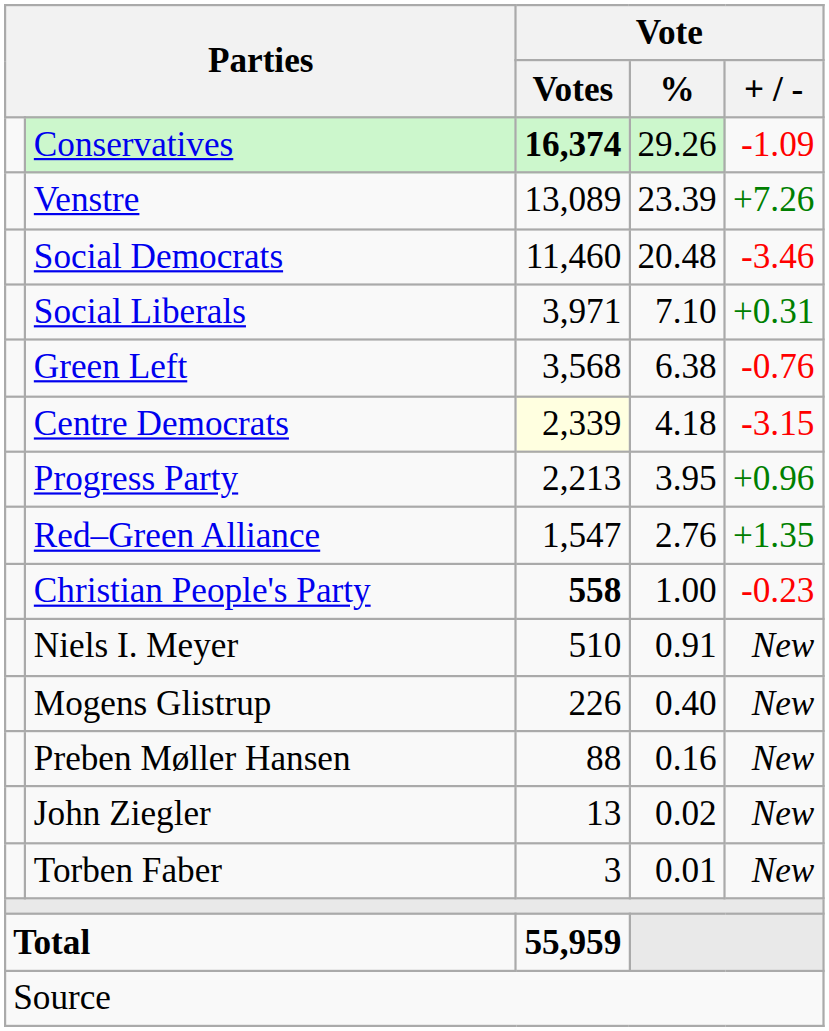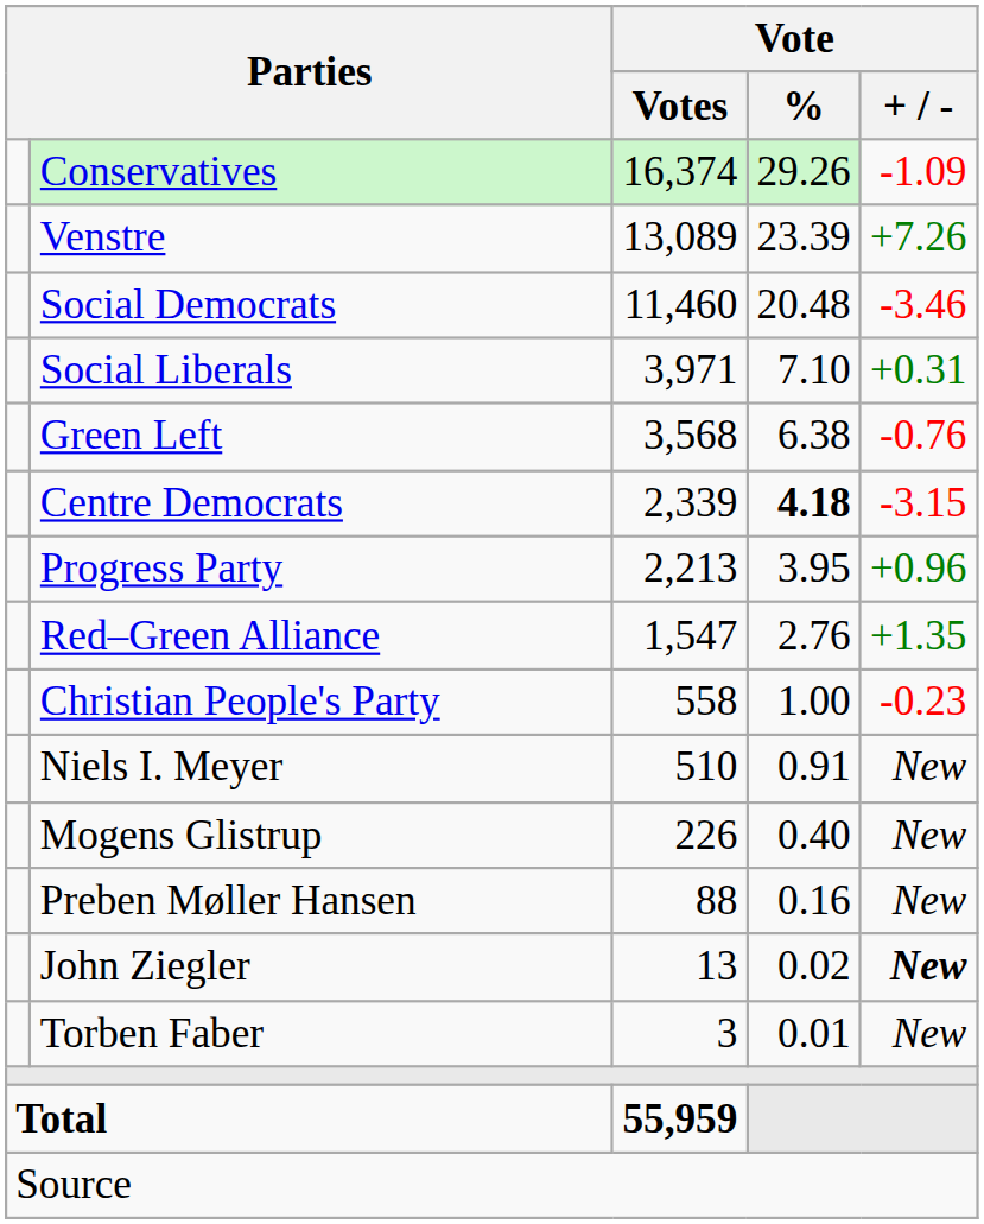Conservatives | Vote / Votes: bold -> normal
Centre Democrats | Vote / Votes: lightyellow background -> no background
Centre Democrats | Vote / %: normal -> bold
Christian People's Party | Vote / Votes: bold -> normal
John Ziegler | Vote / + / -: normal -> bold
